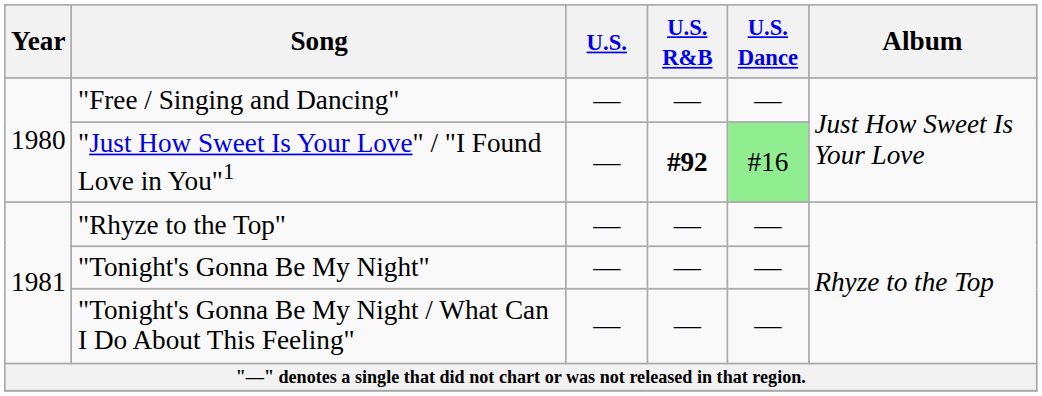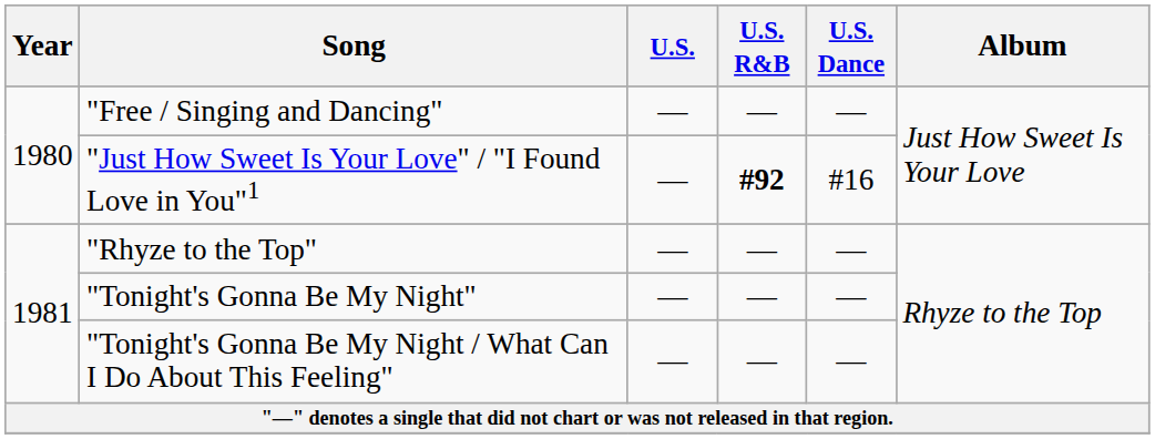"Just How Sweet Is Your Love" / "I Found Love in You"1 | U.S. Dance: lightgreen background -> no background
